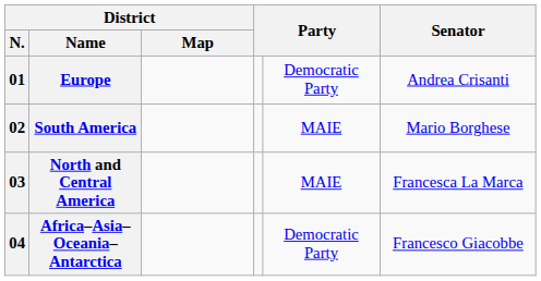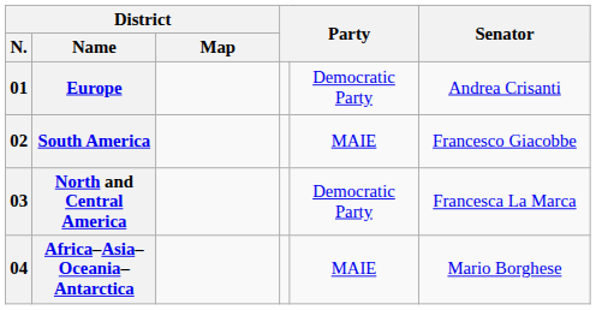South America | Senator: Mario Borghese -> Francesco Giacobbe
North and Central America | column 5: MAIE -> Democratic Party
Africa–Asia–Oceania–Antarctica | column 5: Democratic Party -> MAIE
Africa–Asia–Oceania–Antarctica | Senator: Francesco Giacobbe -> Mario Borghese
